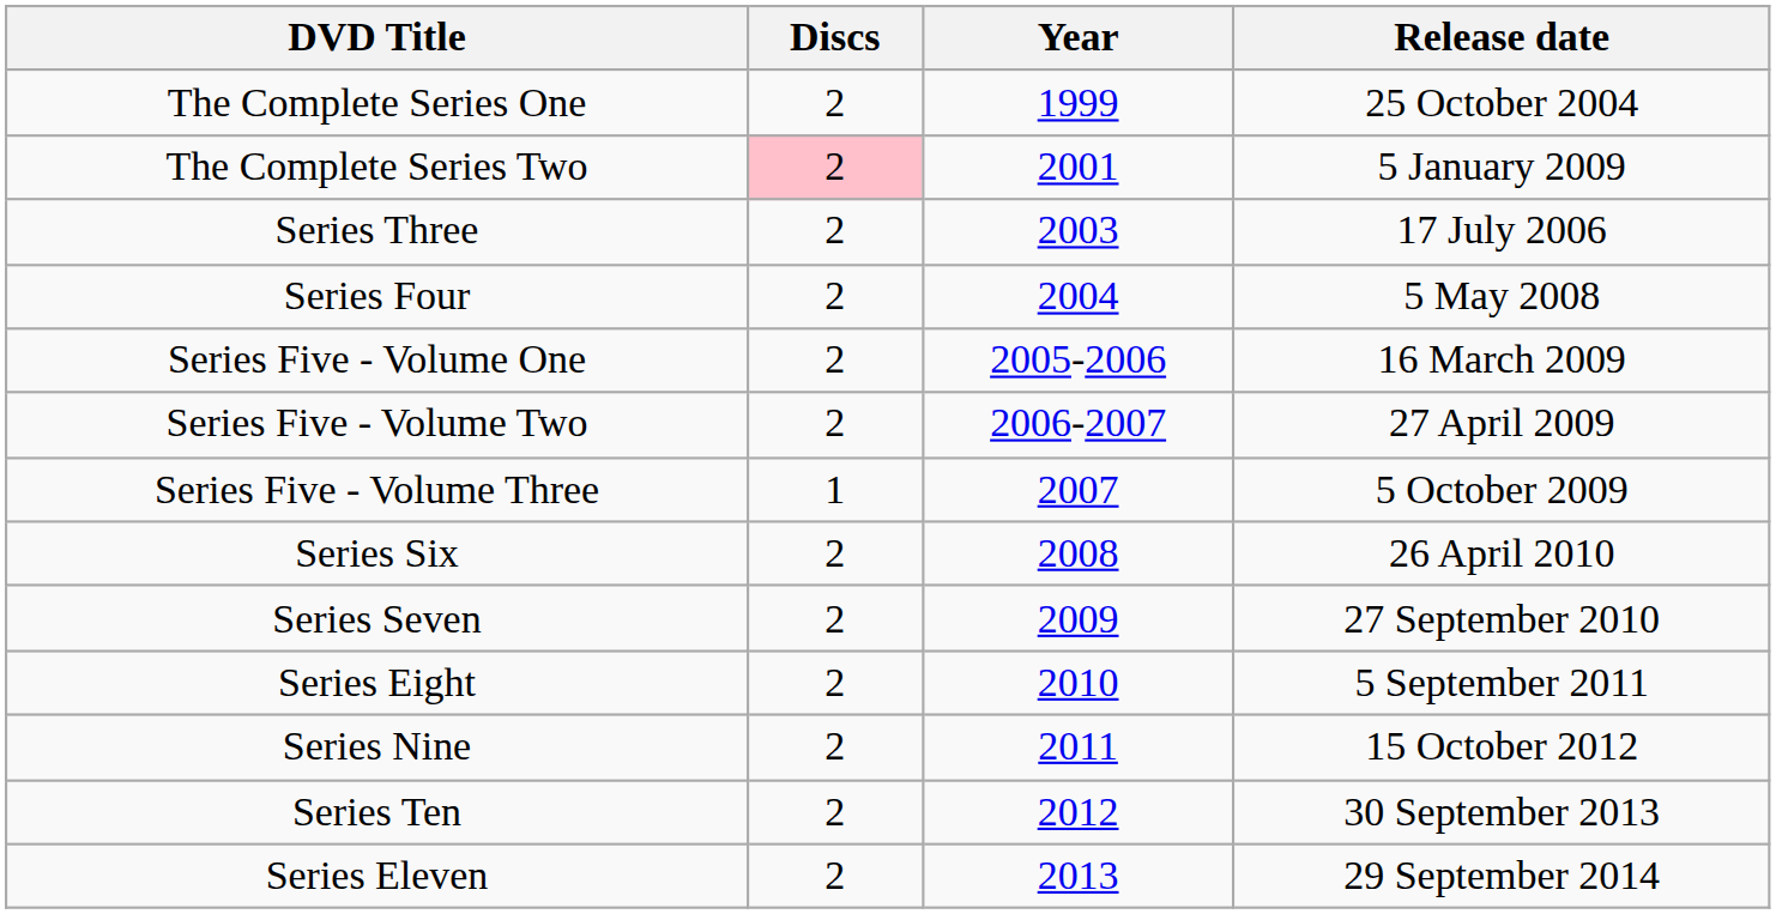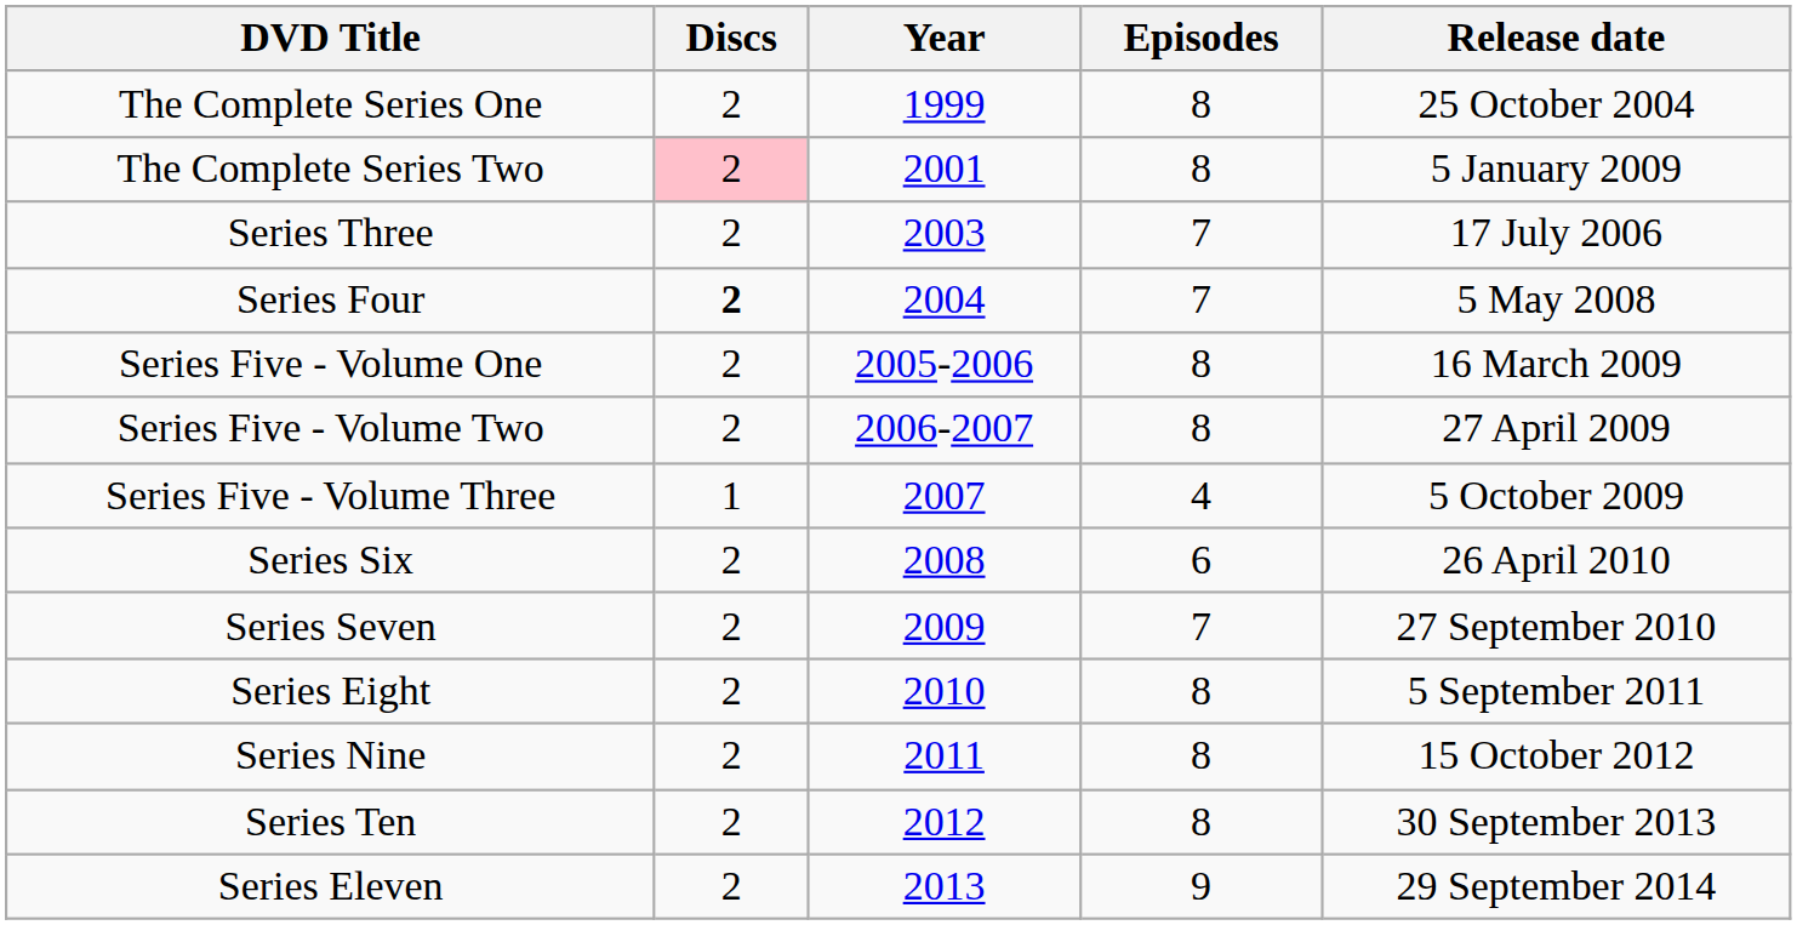+ column: Episodes | 8 | 8 | 7 | 7 | 8 | 8 | 4 | 6 | 7 | 8 | 8 | 8 | 9
Series Four | Discs: normal -> bold
